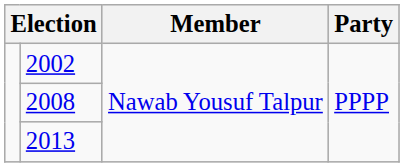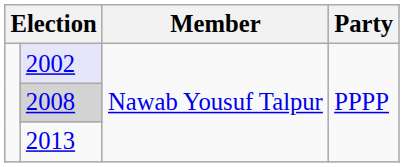2002 | column 2: no background -> lavender background
2008 | column 2: no background -> lightgrey background
